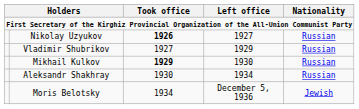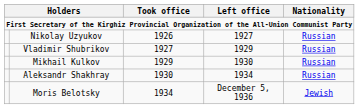Nikolay Uzyukov | Took office: bold -> normal
Mikhail Kulkov | Took office: bold -> normal
